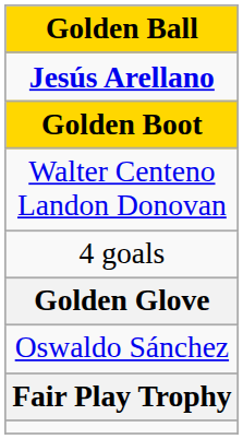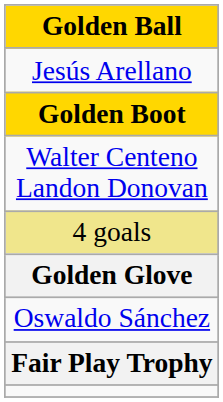Jesús Arellano | Golden Ball: bold -> normal
4 goals | Golden Ball: no background -> khaki background
